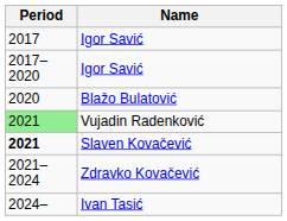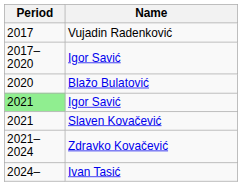row 2 | Name: Igor Savić -> Vujadin Radenković
row 5 | Name: Vujadin Radenković -> Igor Savić
row 6 | Period: bold -> normal
